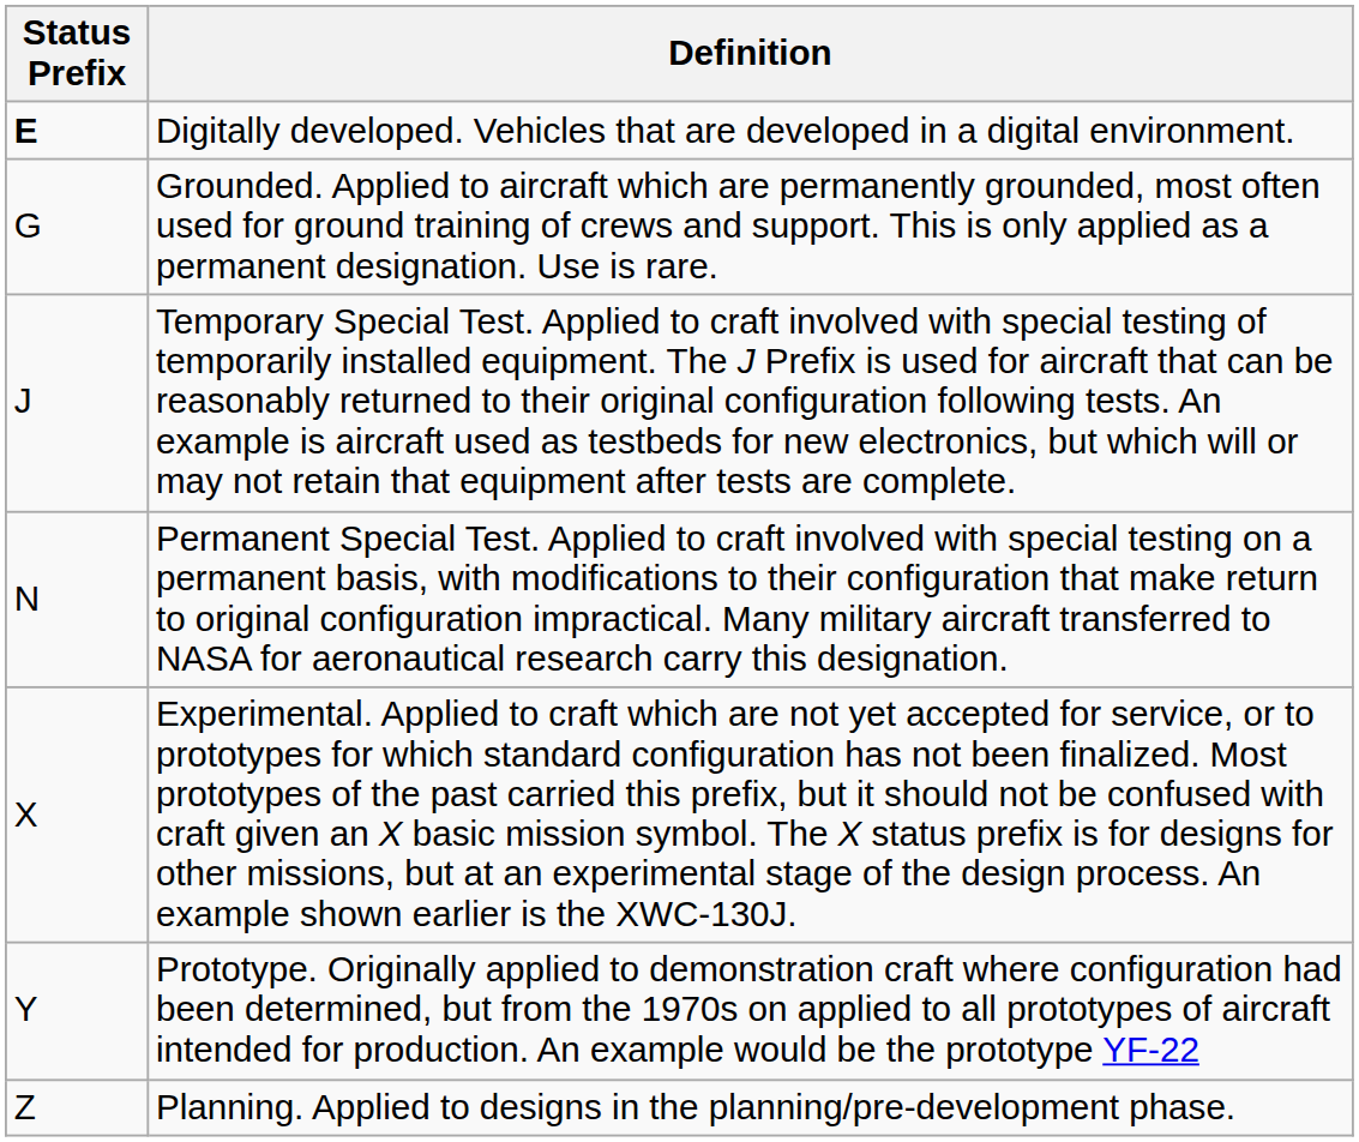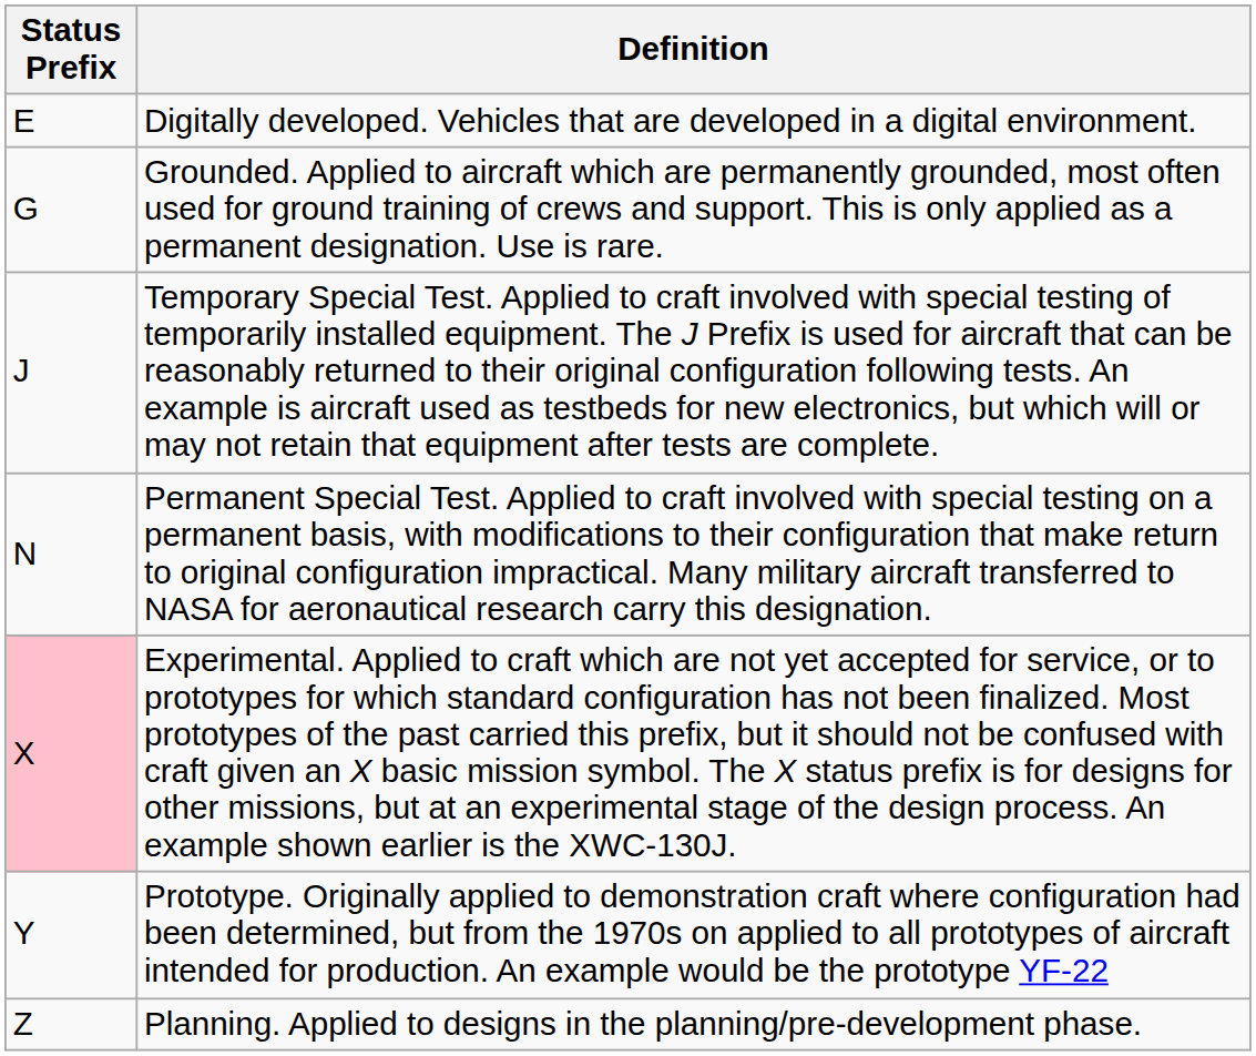row 2 | Status Prefix: bold -> normal
row 6 | Status Prefix: no background -> pink background
